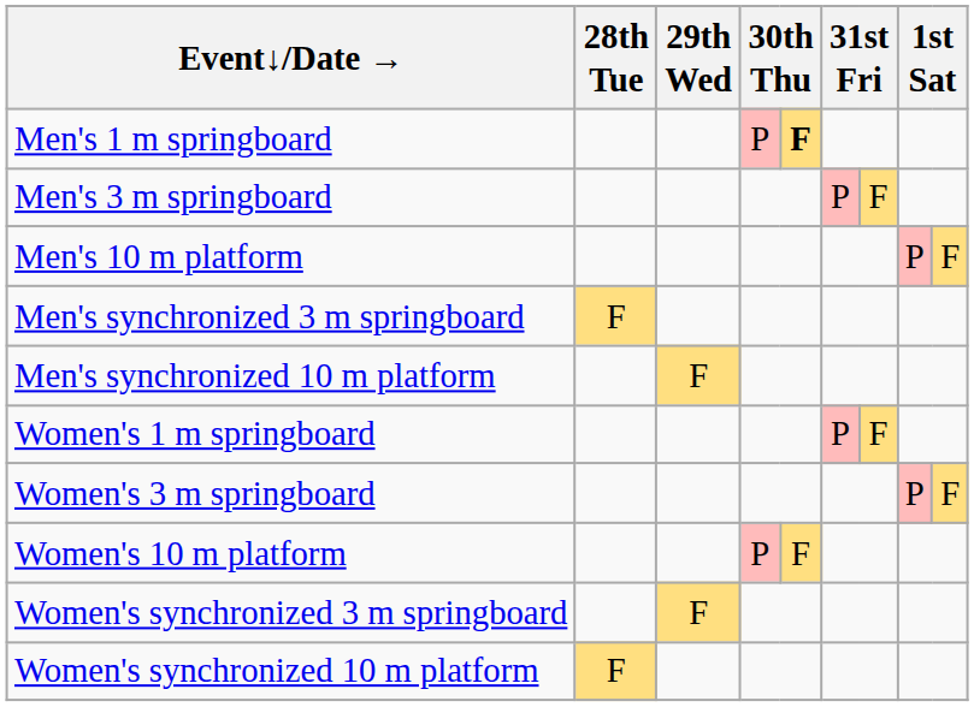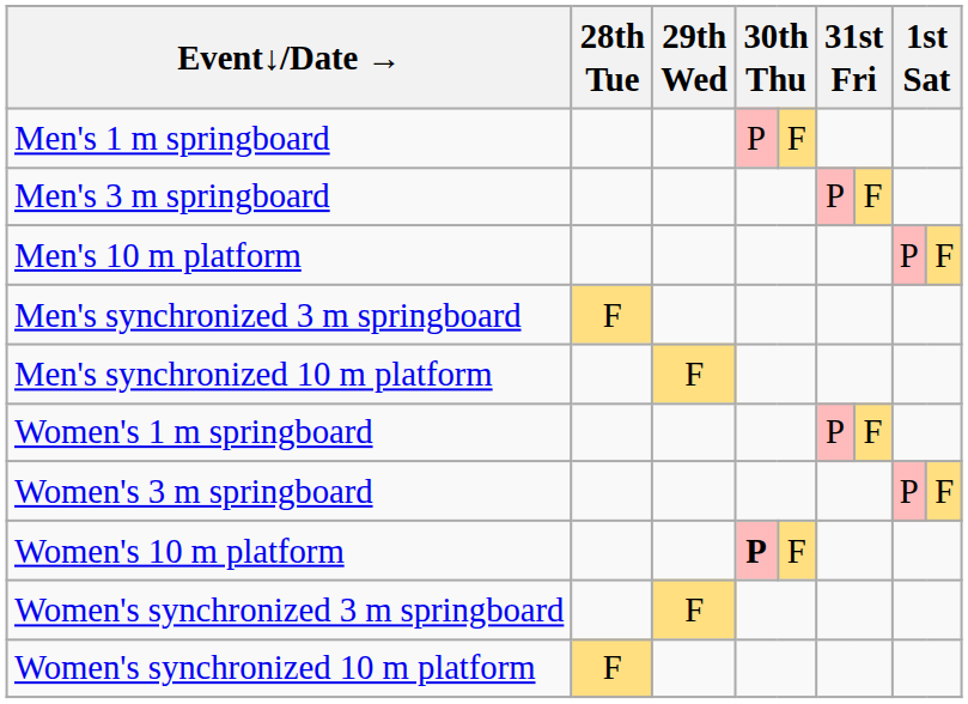Men's 1 m springboard | column 5: bold -> normal
Women's 10 m platform | column 4: normal -> bold
